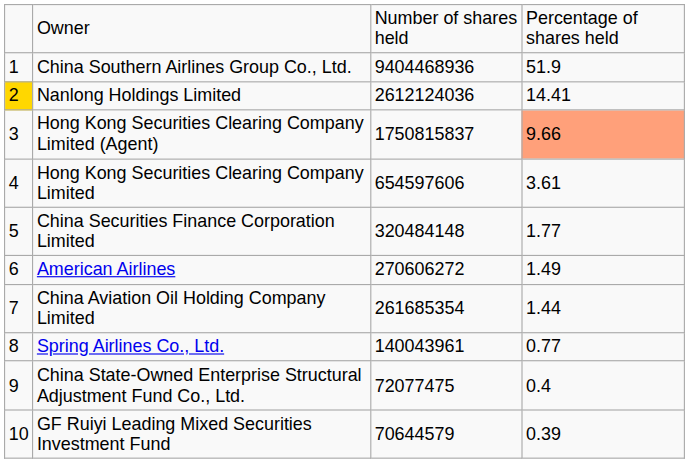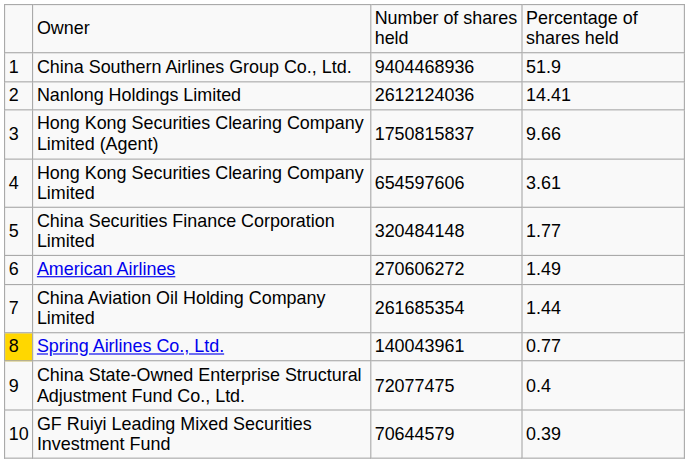Nanlong Holdings Limited | column 1: gold background -> no background
Hong Kong Securities Clearing Company Limited (Agent) | column 4: lightsalmon background -> no background
Spring Airlines Co., Ltd. | column 1: no background -> gold background
